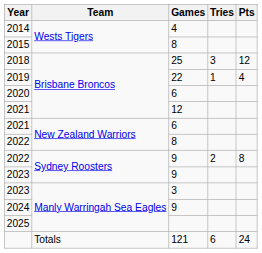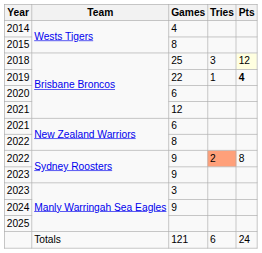2018 | Pts: no background -> lightyellow background
2019 | Pts: normal -> bold
2022 / 9 | Tries: no background -> lightsalmon background
